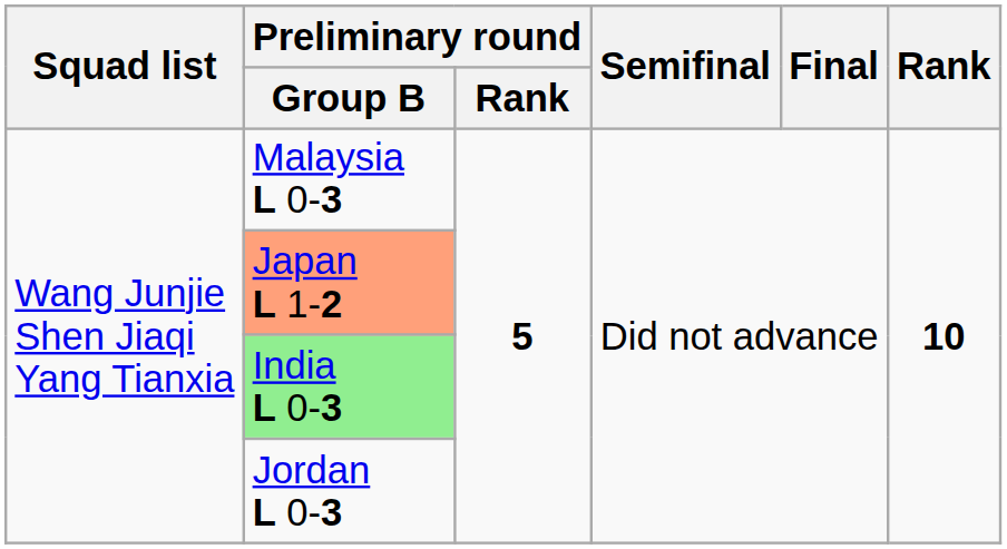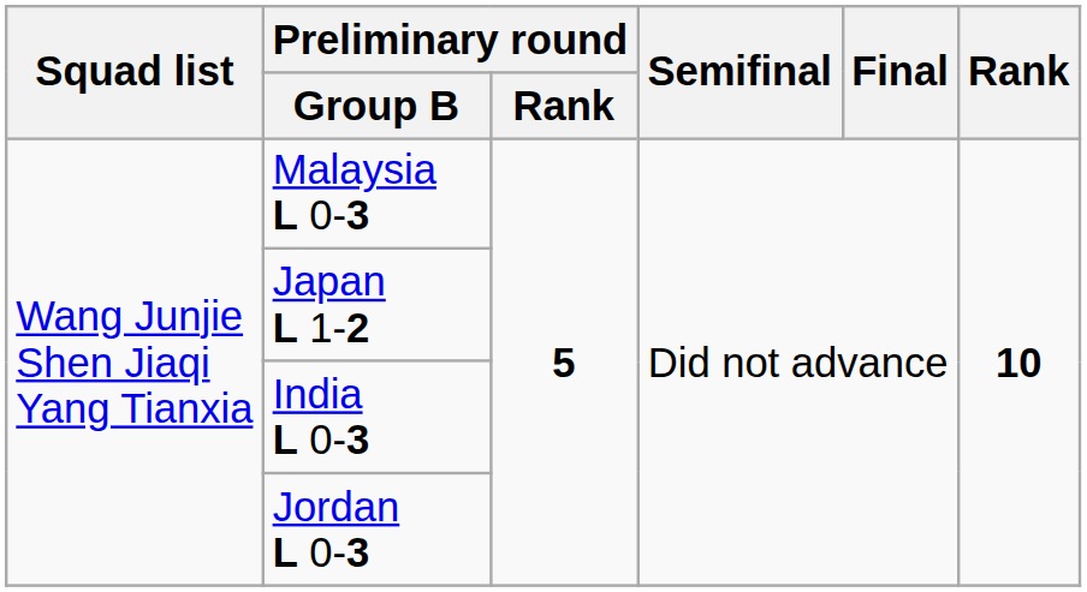Japan L 1-2 | Preliminary round / Group B: lightsalmon background -> no background
India L 0-3 | Preliminary round / Group B: lightgreen background -> no background
